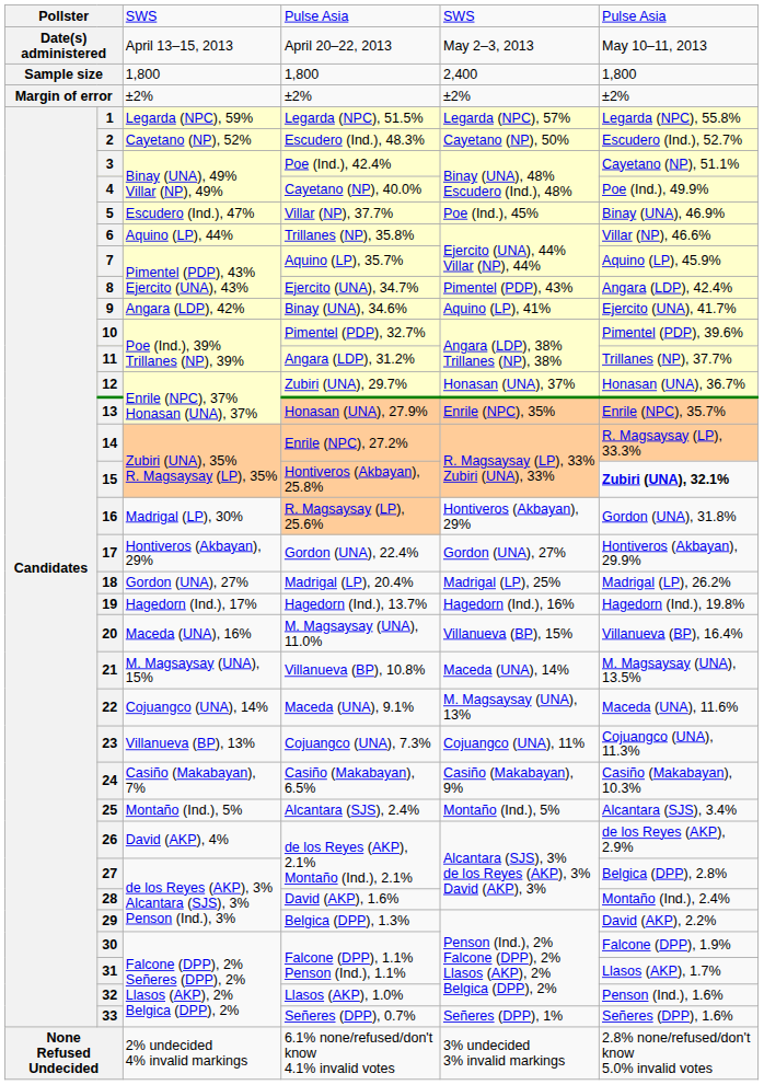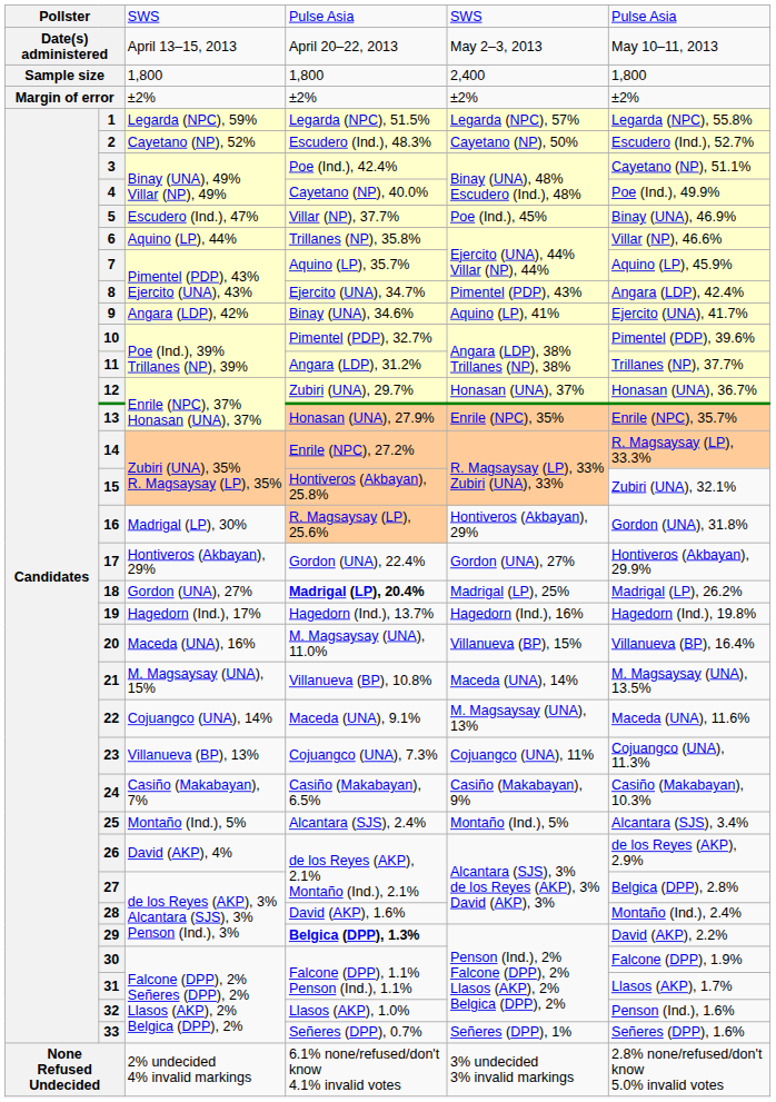15 | column 6: bold -> normal
18 | column 4: normal -> bold
29 | column 4: normal -> bold
